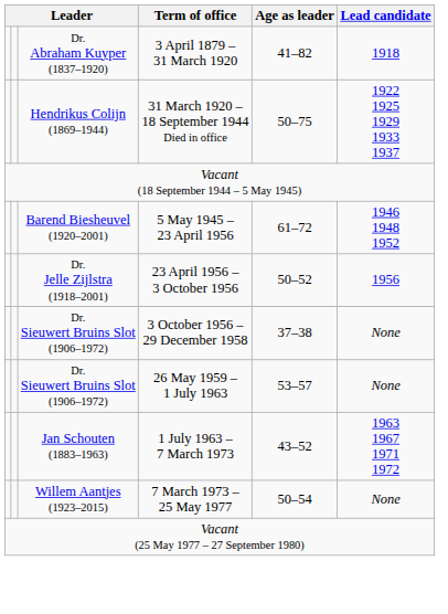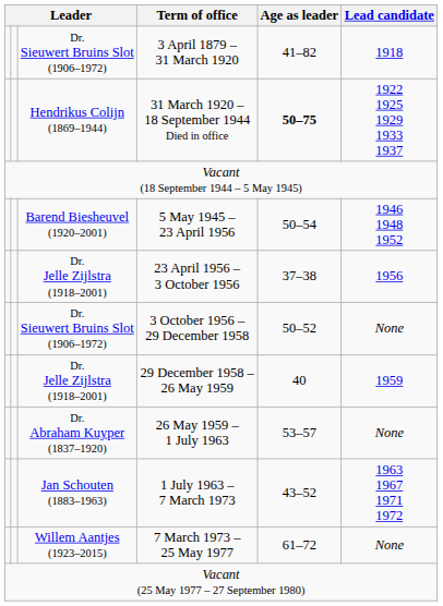3 April 1879 – 31 March 1920 | column 3: Dr. Abraham Kuyper (1837–1920) -> Dr. Sieuwert Bruins Slot (1906–1972)
31 March 1920 – 18 September 1944 Died in office | Age as leader: normal -> bold
5 May 1945 – 23 April 1956 | Age as leader: 61–72 -> 50–54
23 April 1956 – 3 October 1956 | Age as leader: 50–52 -> 37–38
3 October 1956 – 29 December 1958 | Age as leader: 37–38 -> 50–52
+ row: Dr. Jelle Zijlstra (1918–2001) | 29 December 1958 – 26 May 1959 | 40 | 1959
26 May 1959 – 1 July 1963 | column 3: Dr. Sieuwert Bruins Slot (1906–1972) -> Dr. Abraham Kuyper (1837–1920)
7 March 1973 – 25 May 1977 | Age as leader: 50–54 -> 61–72
